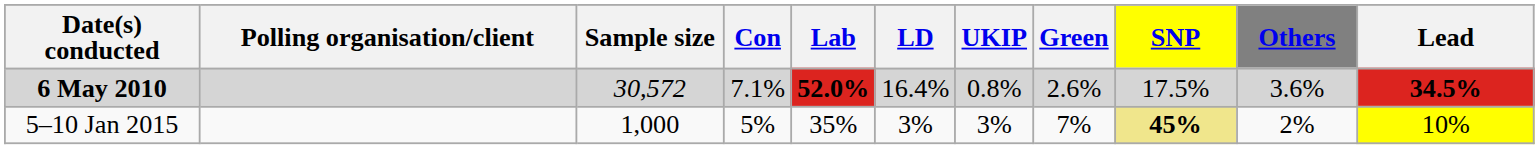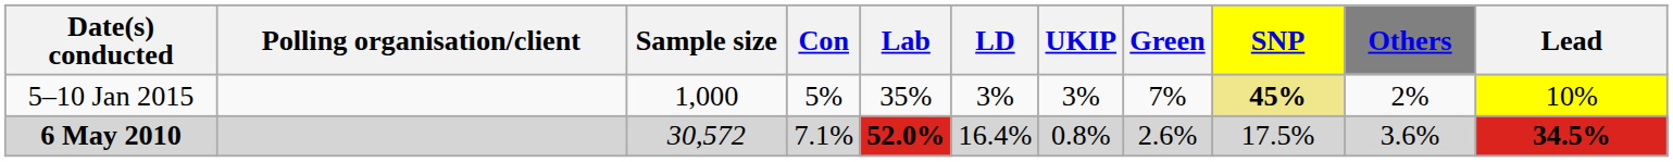rows swapped: 5–10 Jan 2015 <-> 6 May 2010
